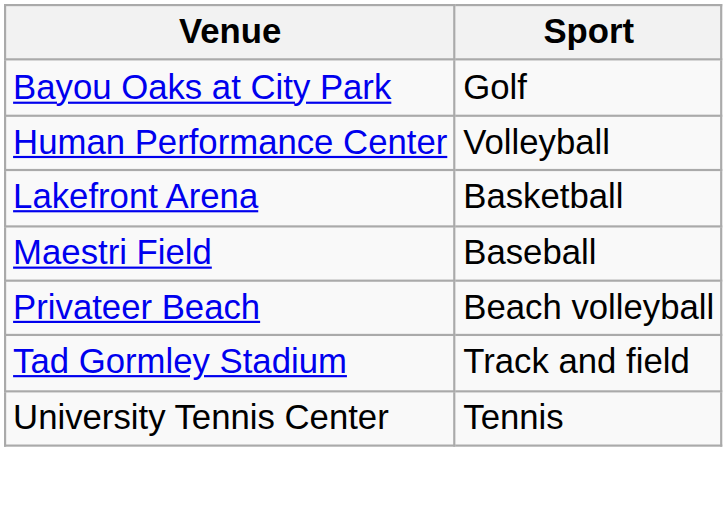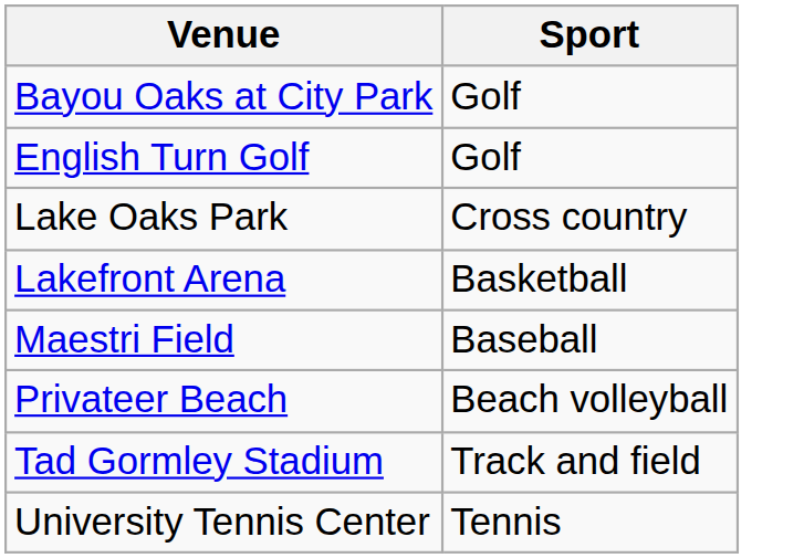+ row: English Turn Golf | Golf
- row: Human Performance Center | Volleyball
+ row: Lake Oaks Park | Cross country
